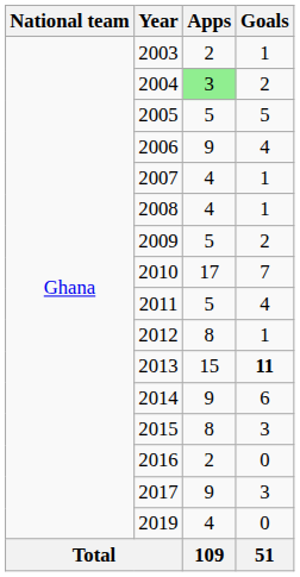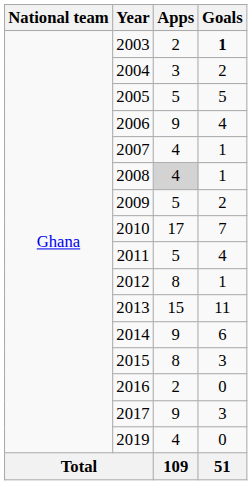2003 | Goals: normal -> bold
2004 | Apps: lightgreen background -> no background
2008 | Apps: no background -> lightgrey background
2013 | Goals: bold -> normal
